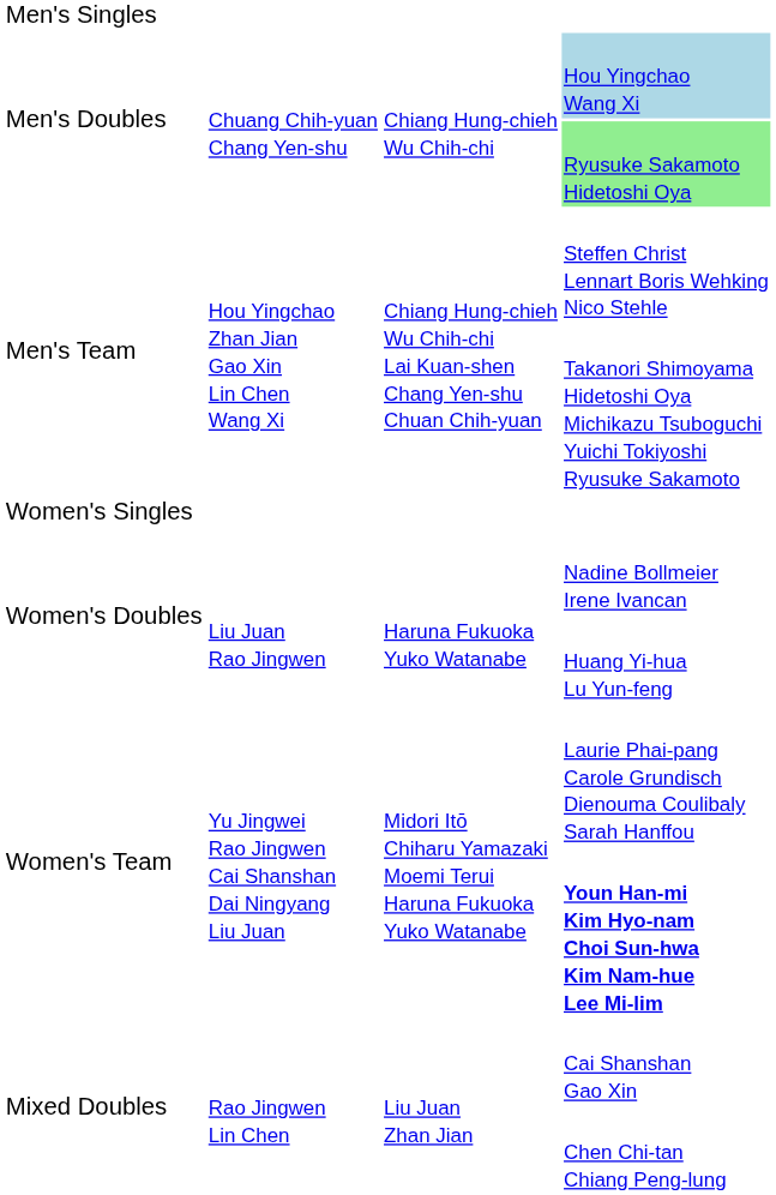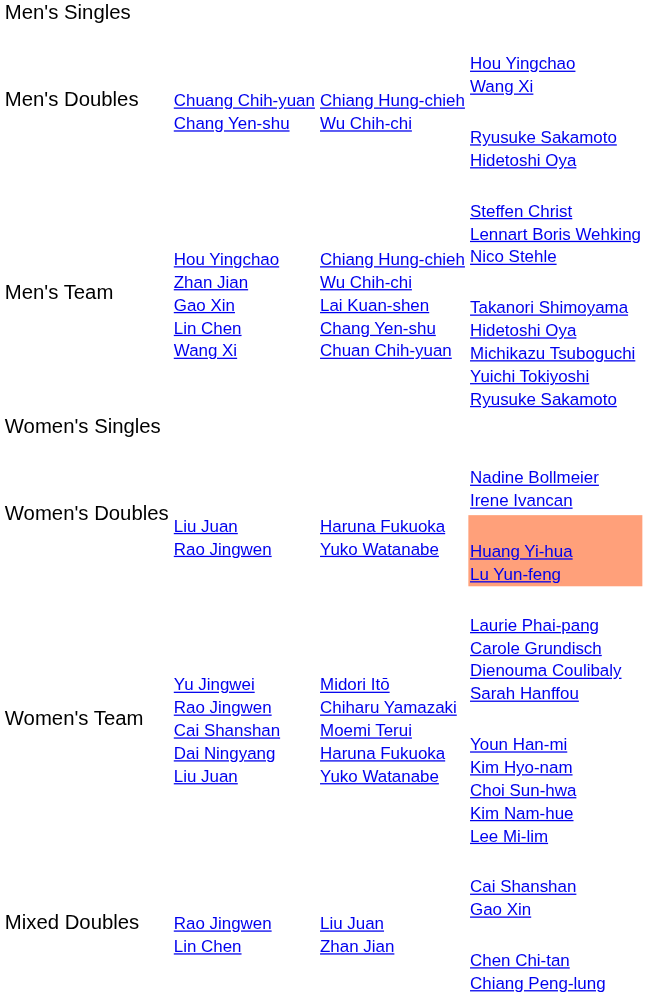Hou Yingchao Wang Xi | column 4: lightblue background -> no background
Ryusuke Sakamoto Hidetoshi Oya | column 4: lightgreen background -> no background
Huang Yi-hua Lu Yun-feng | column 4: no background -> lightsalmon background
Youn Han-mi Kim Hyo-nam Choi Sun-hwa Kim Nam-hue Lee Mi-lim | column 4: bold -> normal
